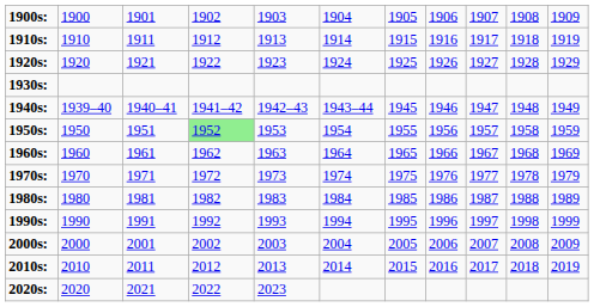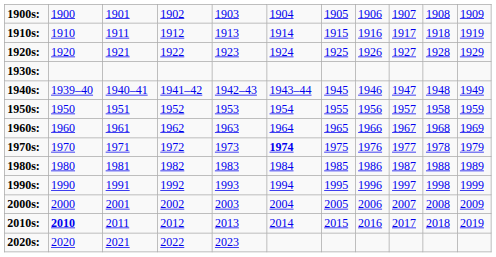1950s: | column 4: lightgreen background -> no background
1970s: | column 6: normal -> bold
2010s: | column 2: normal -> bold
